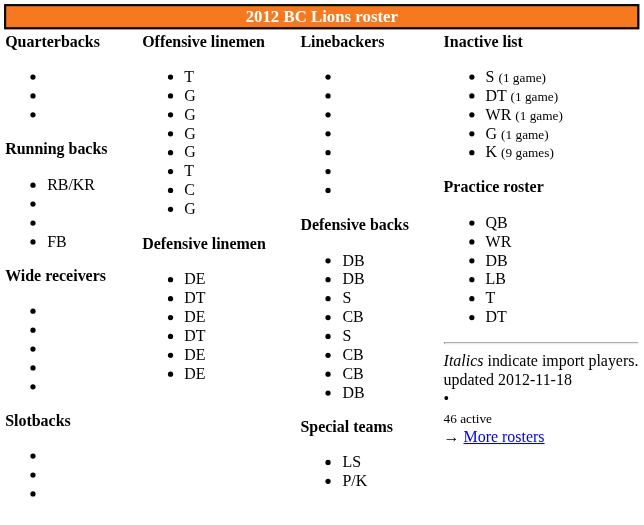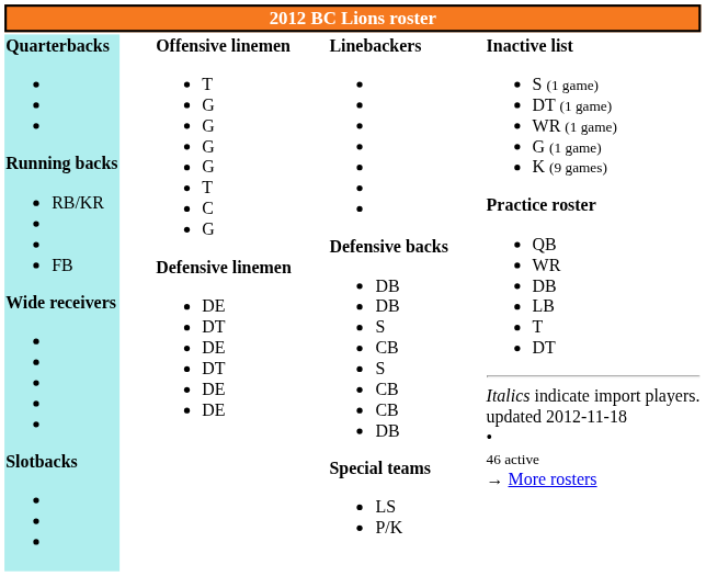Quarterbacks Running backs RB/KR FB Wide receivers Slotbacks | column 1: no background -> paleturquoise background
